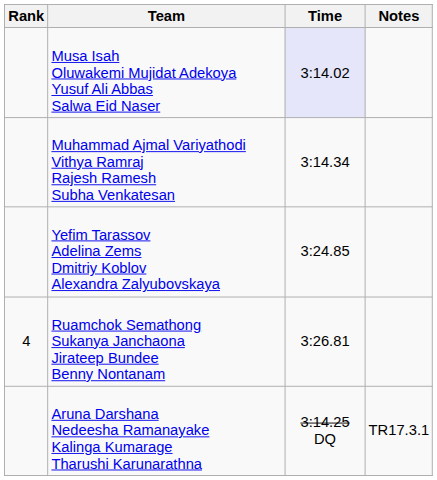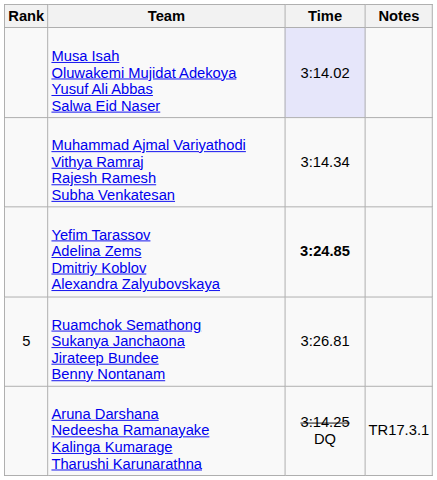row 4 | Time: normal -> bold
row 5 | Rank: 4 -> 5
